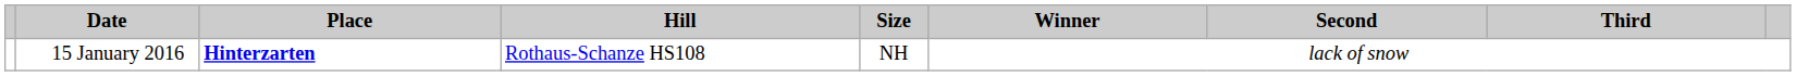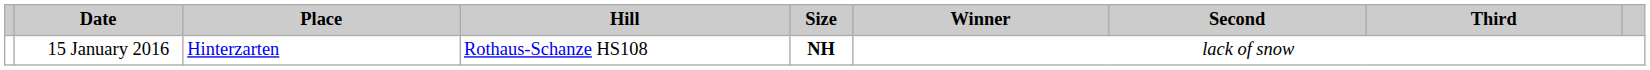15 January 2016 | Place: bold -> normal
15 January 2016 | Size: normal -> bold
